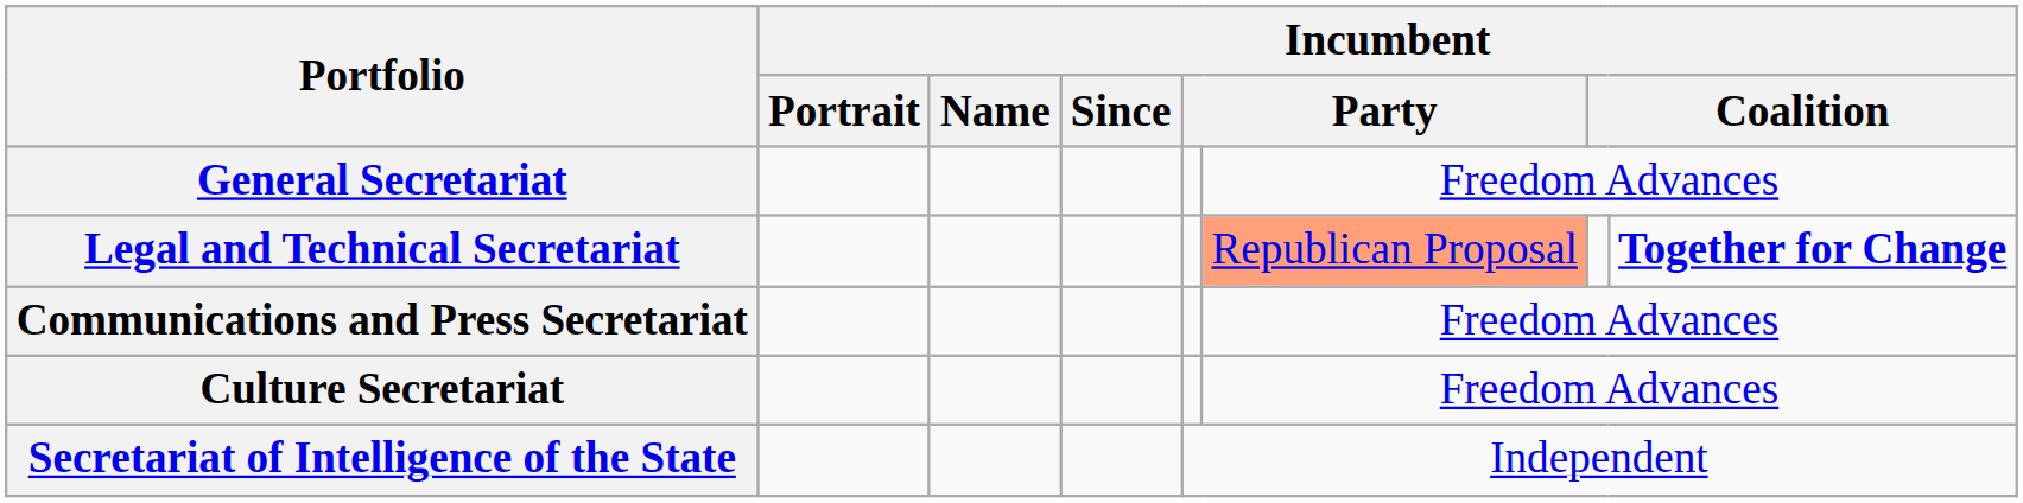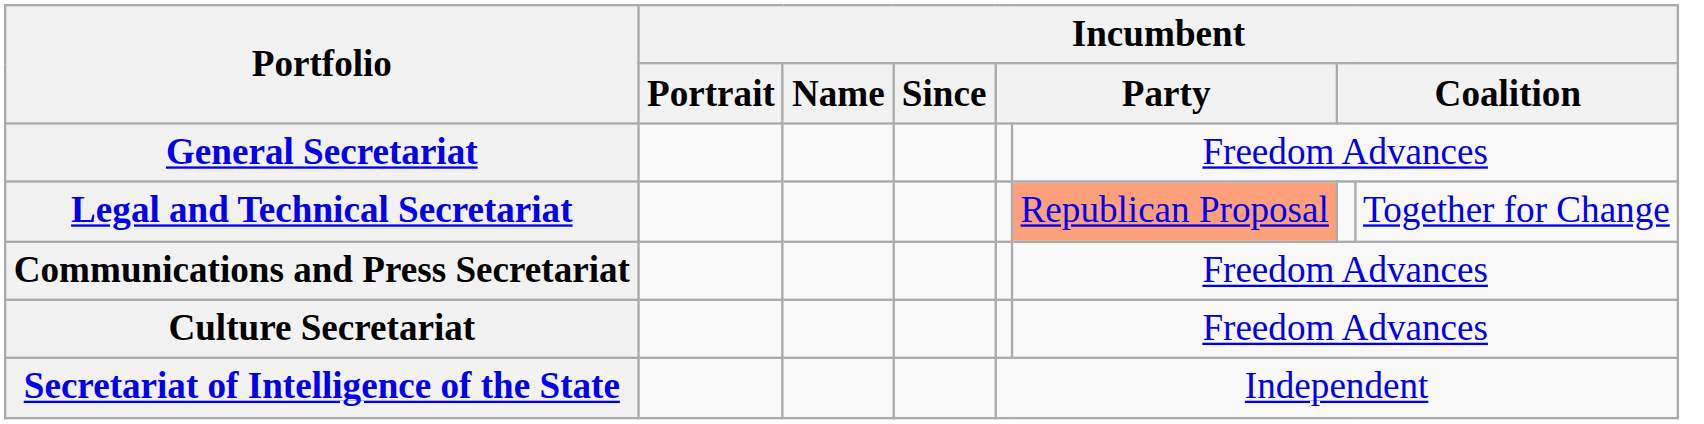Legal and Technical Secretariat | column 8: bold -> normal
